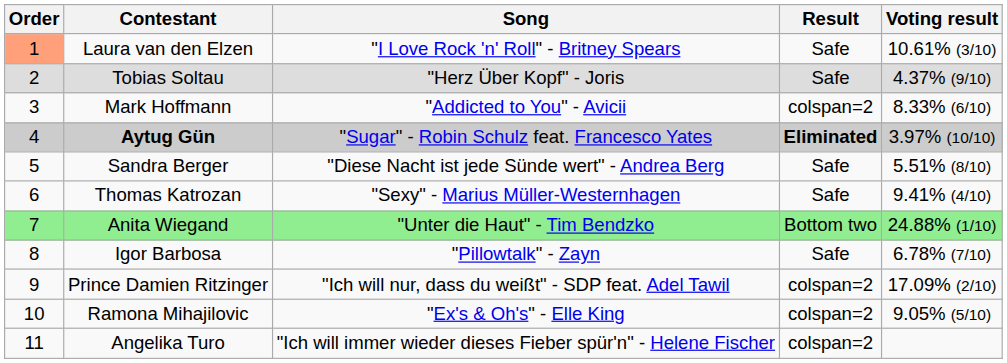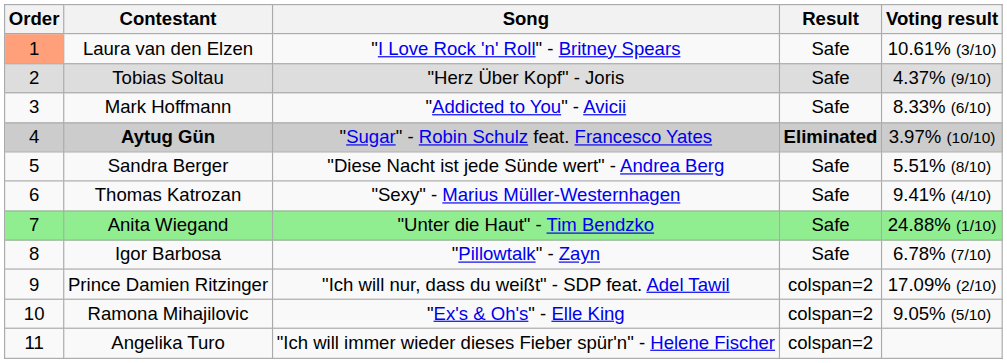Mark Hoffmann | Result: colspan=2 -> Safe
Anita Wiegand | Result: Bottom two -> Safe
